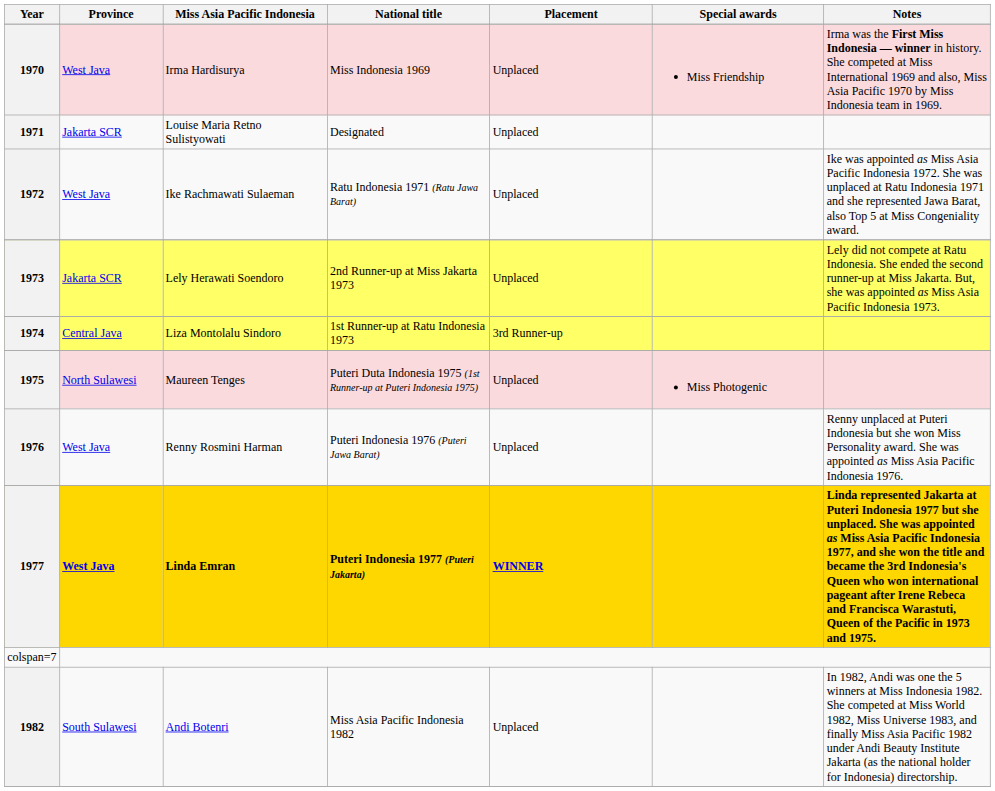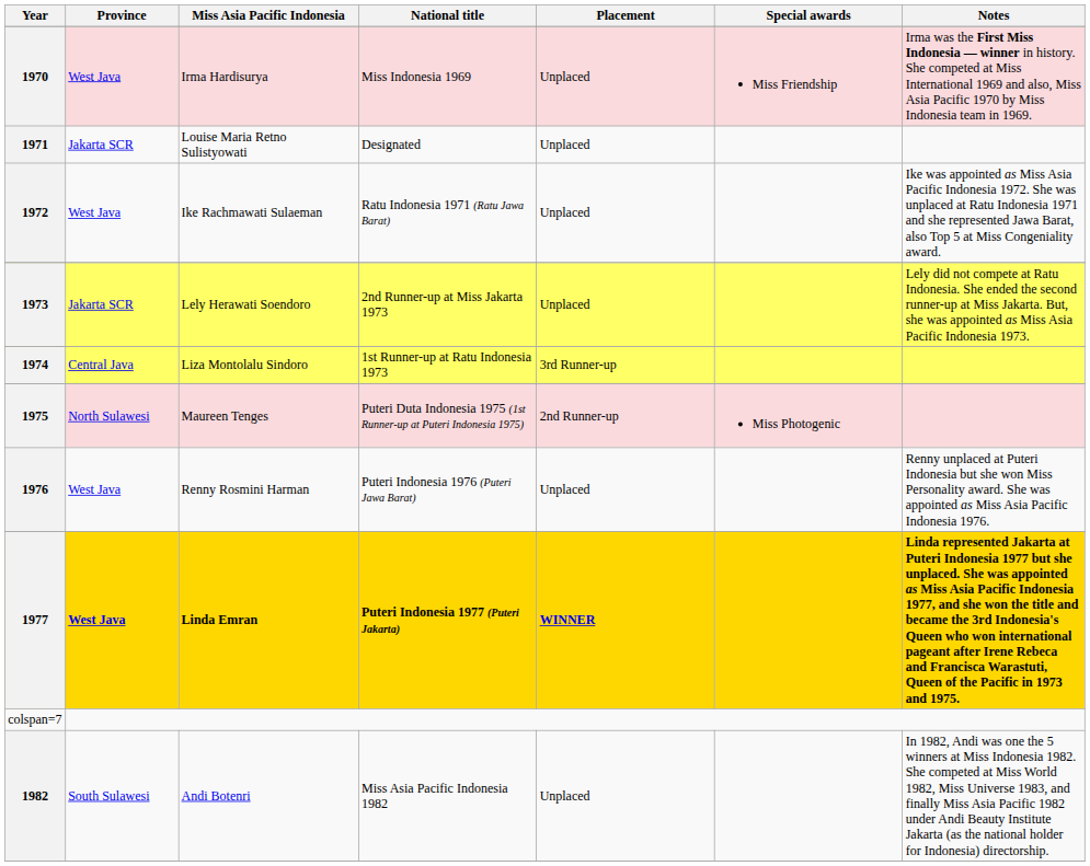1975 | Placement: Unplaced -> 2nd Runner-up
